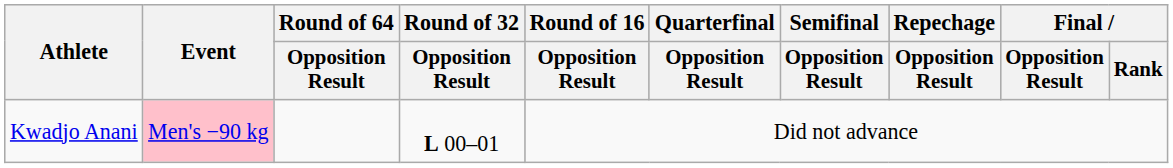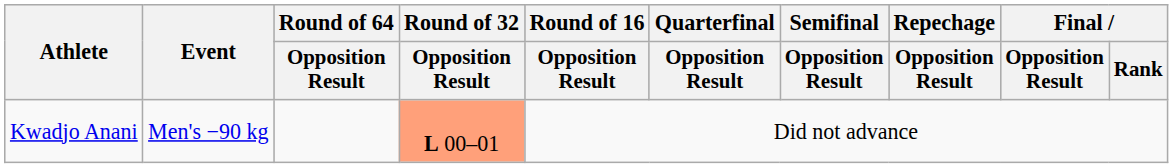Kwadjo Anani | Event: pink background -> no background
Kwadjo Anani | Round of 32 / Opposition Result: no background -> lightsalmon background
